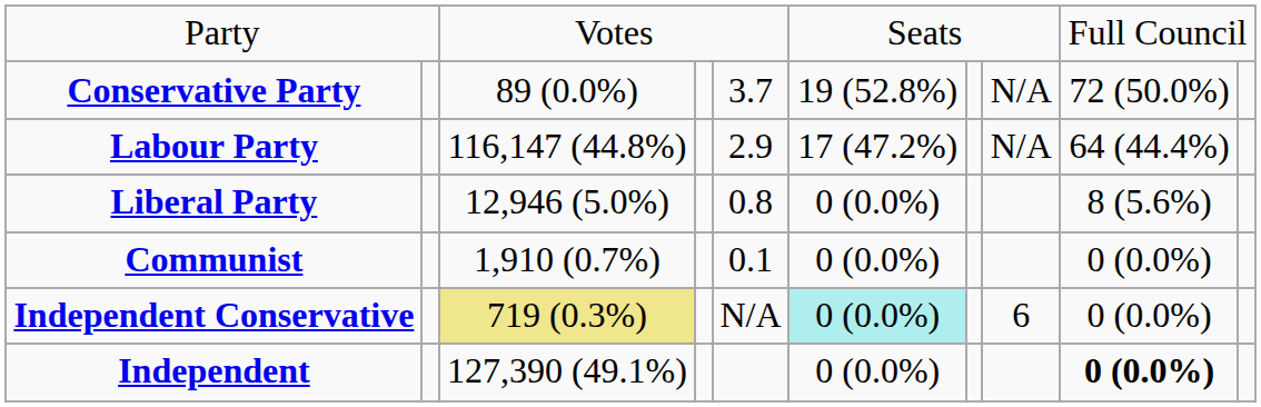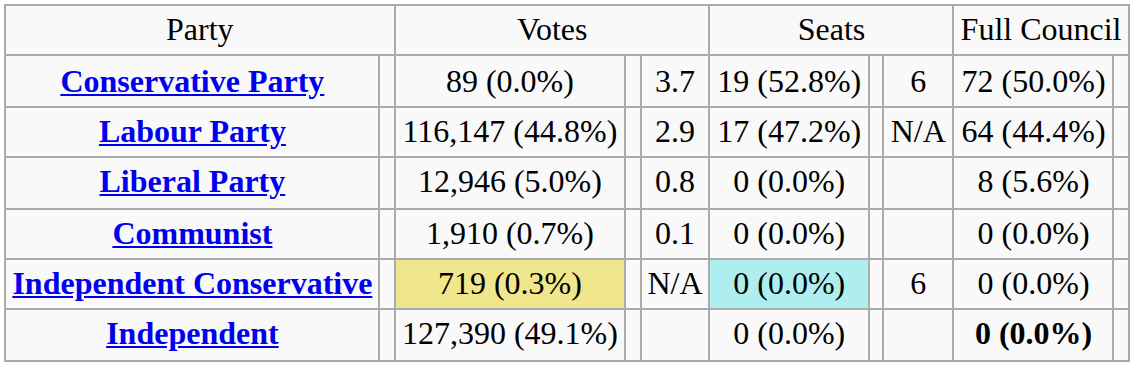Conservative Party | column 8: N/A -> 6
